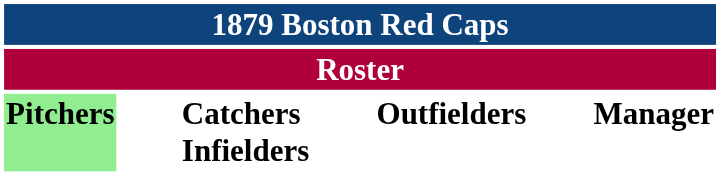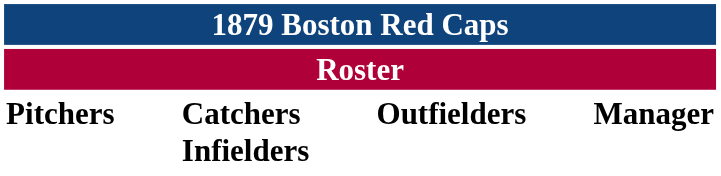Pitchers | column 1: lightgreen background -> no background
